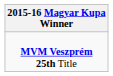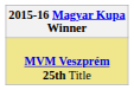row 2 | column 1: no background -> khaki background
